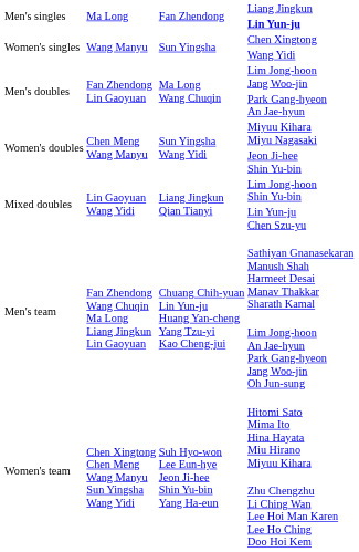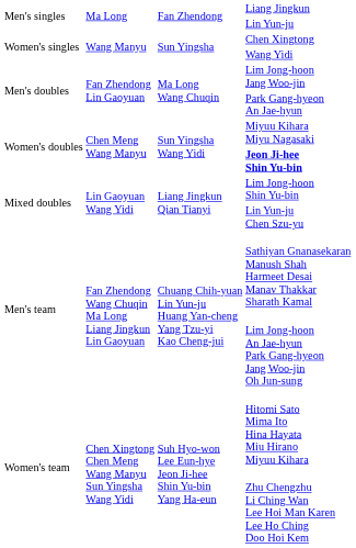Lin Yun-ju | column 4: bold -> normal
Jeon Ji-hee Shin Yu-bin | column 4: normal -> bold
